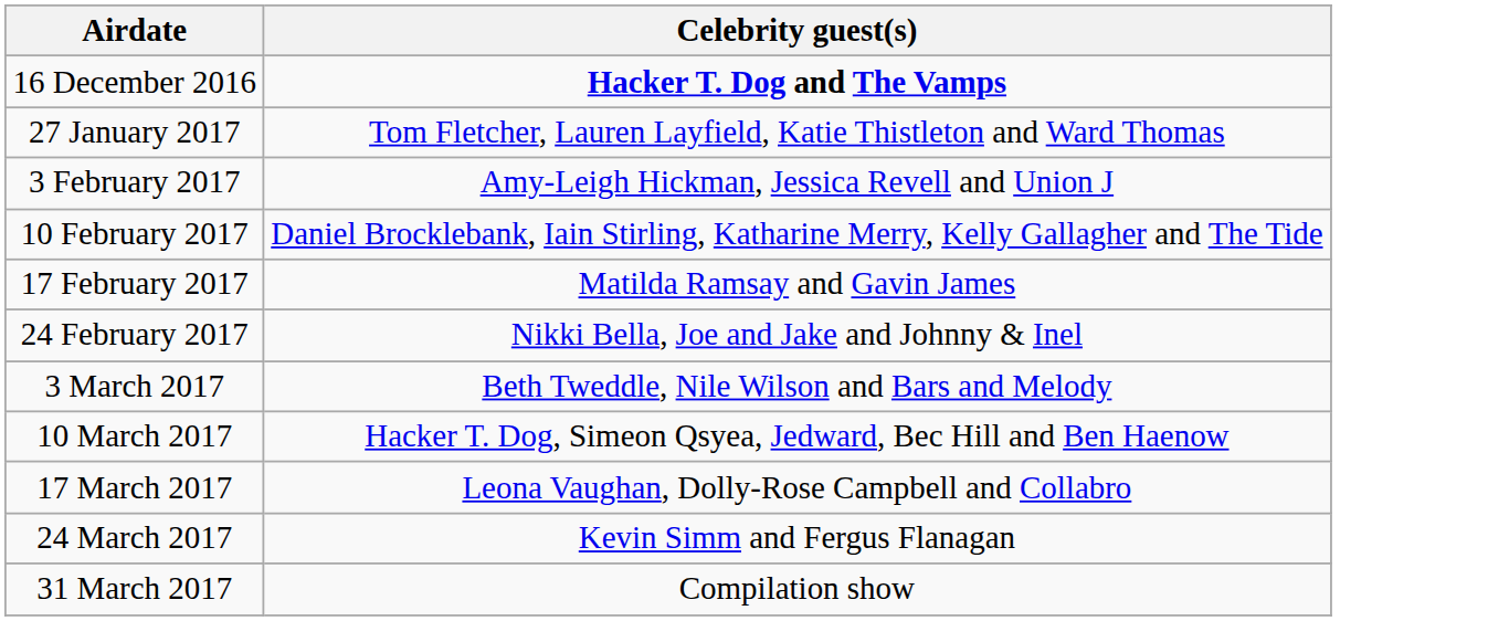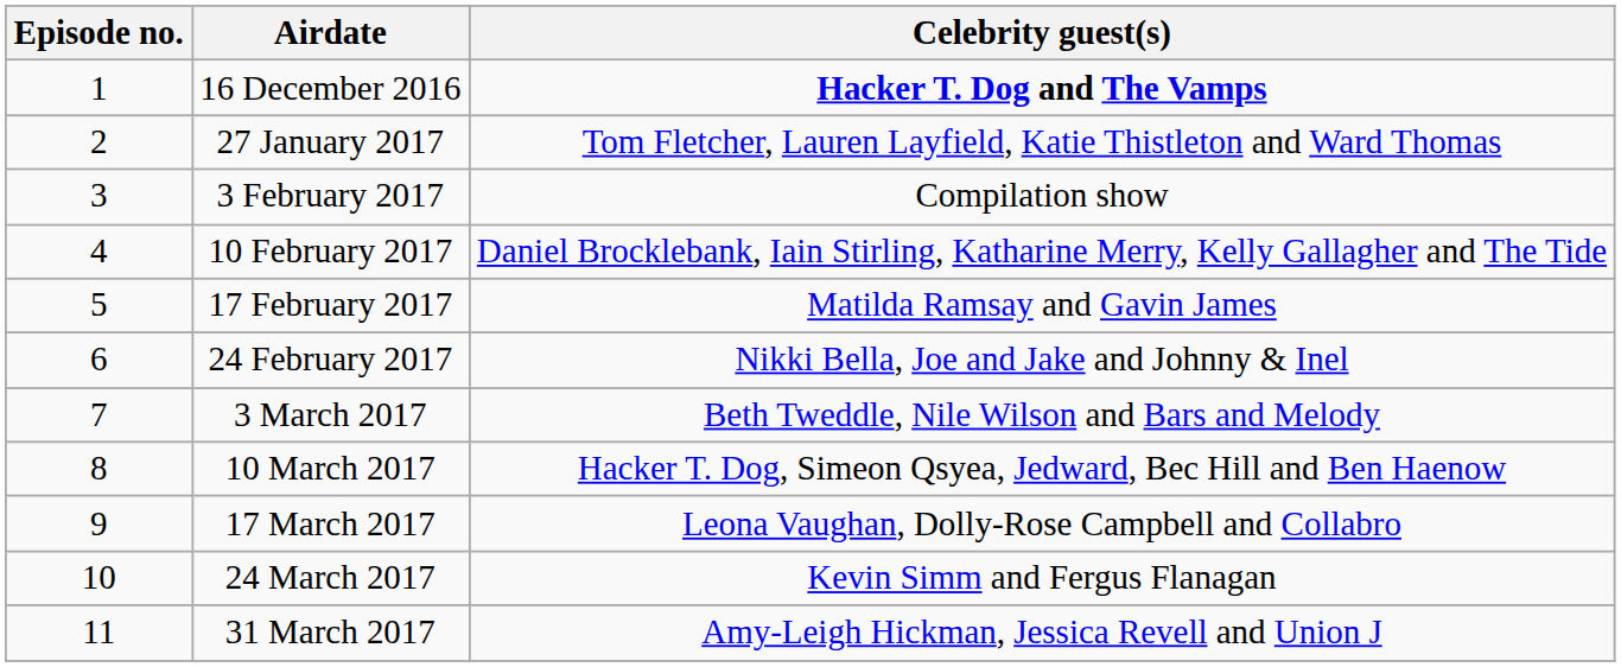+ column: Episode no. | 1 | 2 | 3 | 4 | 5 | 6 | 7 | 8 | 9 | 10 | 11
3 February 2017 | Celebrity guest(s): Amy-Leigh Hickman, Jessica Revell and Union J -> Compilation show
31 March 2017 | Celebrity guest(s): Compilation show -> Amy-Leigh Hickman, Jessica Revell and Union J
